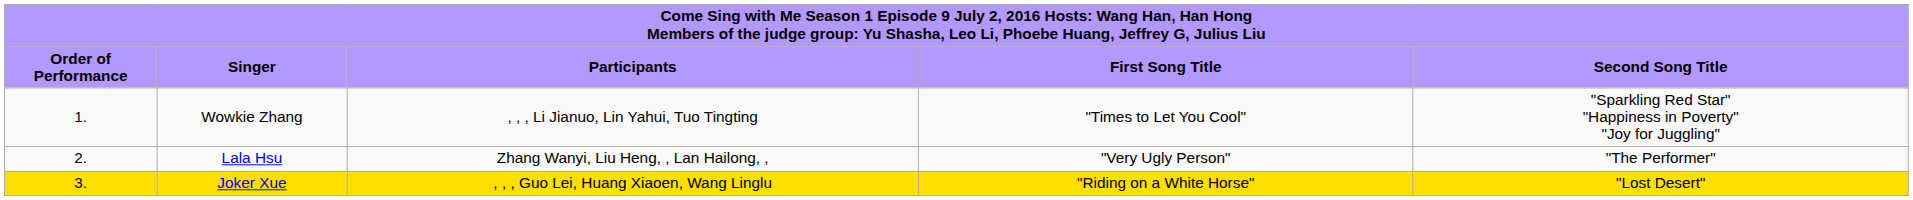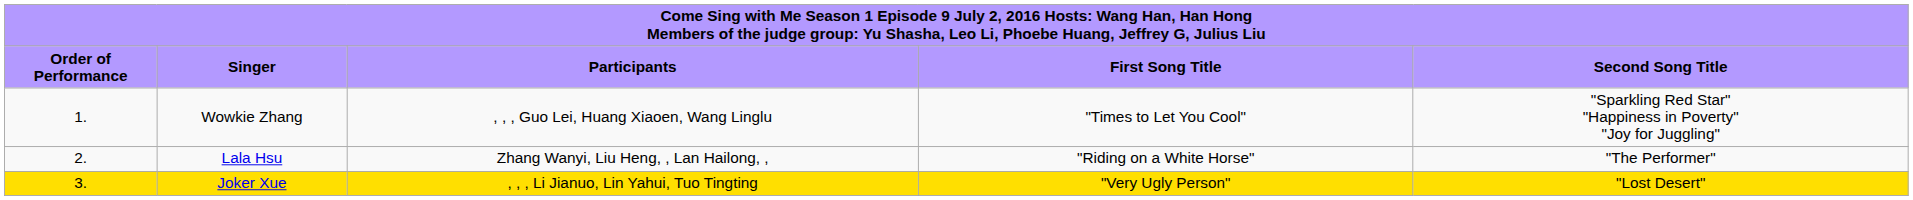Wowkie Zhang | column 3: , , , Li Jianuo, Lin Yahui, Tuo Tingting -> , , , Guo Lei, Huang Xiaoen, Wang Linglu
Lala Hsu | column 4: "Very Ugly Person" -> "Riding on a White Horse"
Joker Xue | column 3: , , , Guo Lei, Huang Xiaoen, Wang Linglu -> , , , Li Jianuo, Lin Yahui, Tuo Tingting
Joker Xue | column 4: "Riding on a White Horse" -> "Very Ugly Person"
